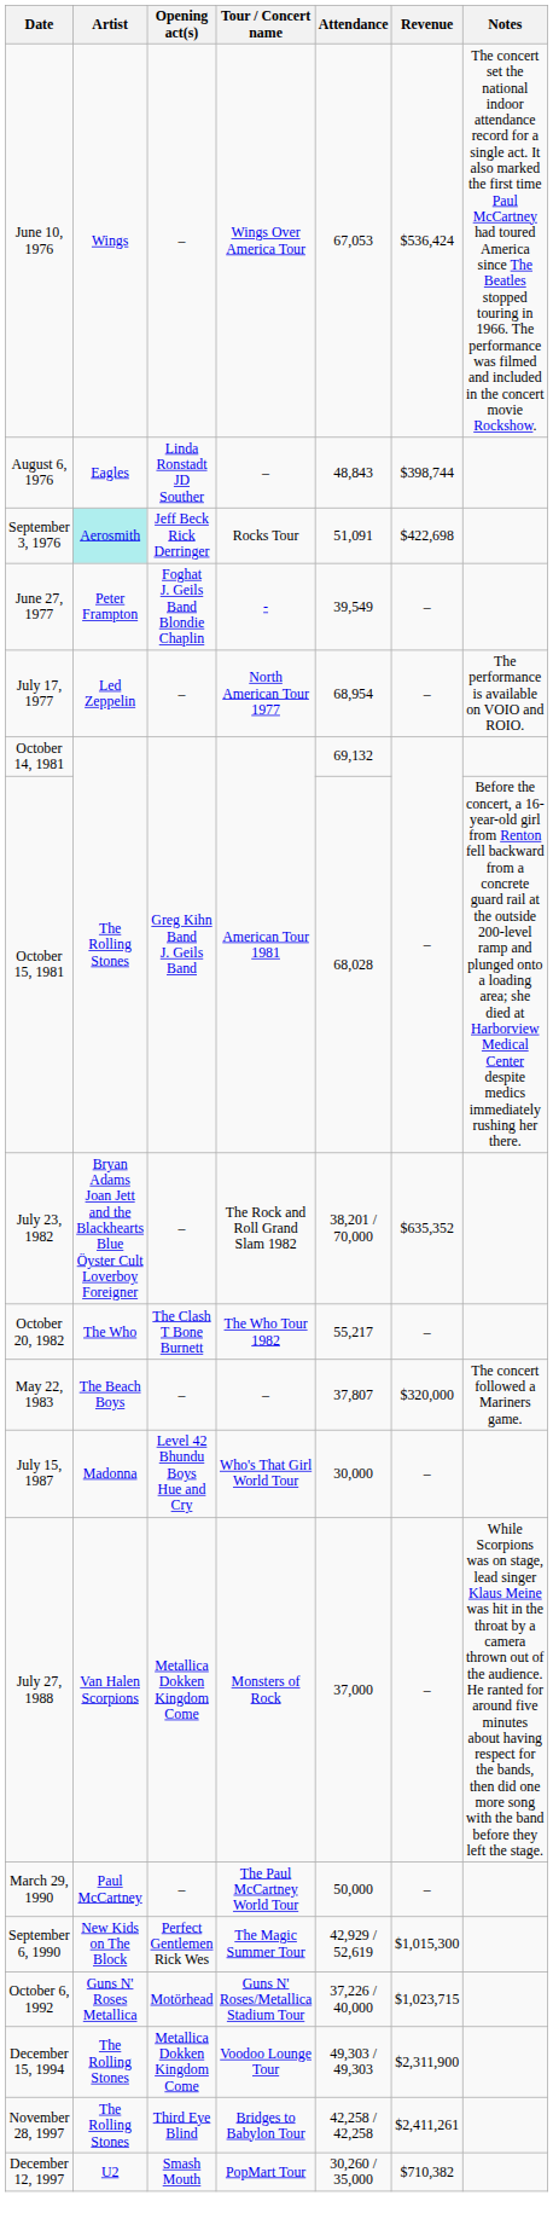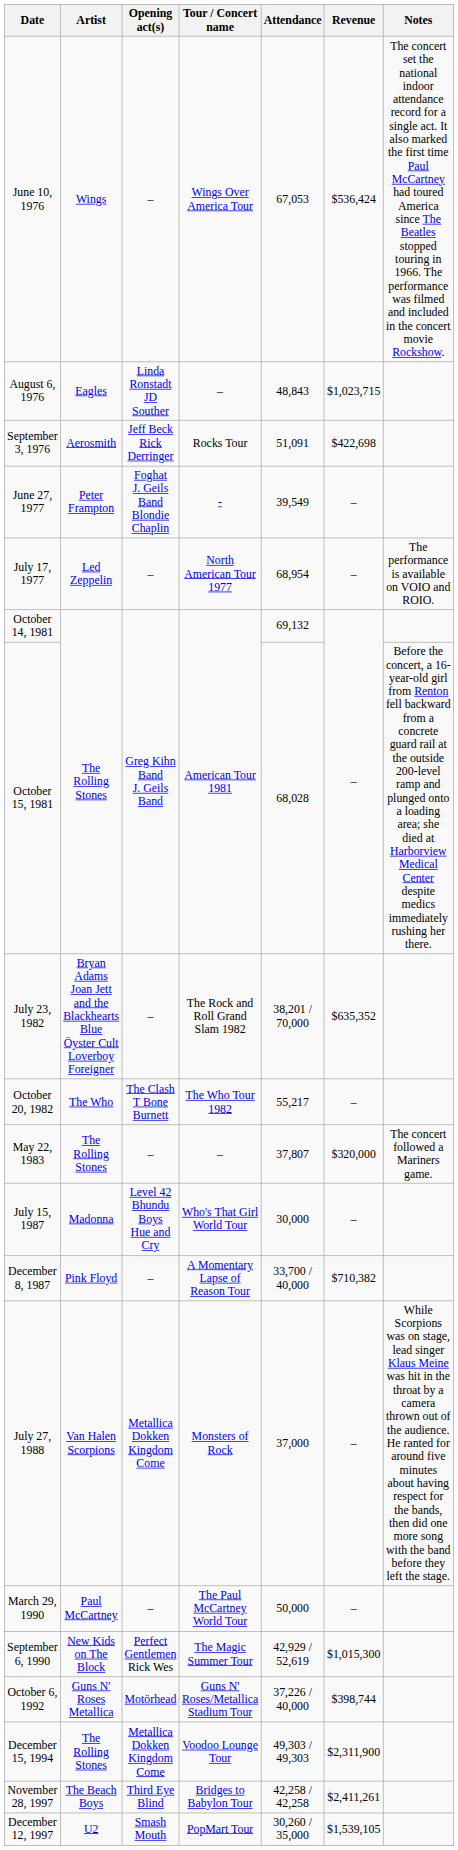August 6, 1976 | Revenue: $398,744 -> $1,023,715
September 3, 1976 | Artist: paleturquoise background -> no background
May 22, 1983 | Artist: The Beach Boys -> The Rolling Stones
+ row: December 8, 1987 | Pink Floyd | – | A Momentary Lapse of Reason Tour | 33,700 / 40,000 | $710,382
October 6, 1992 | Revenue: $1,023,715 -> $398,744
November 28, 1997 | Artist: The Rolling Stones -> The Beach Boys
December 12, 1997 | Revenue: $710,382 -> $1,539,105
